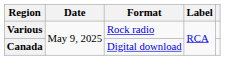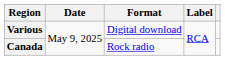Various | Format: Rock radio -> Digital download
Canada | Format: Digital download -> Rock radio
